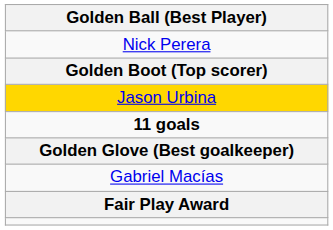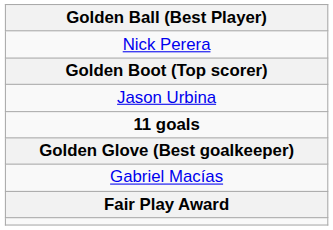row 4 | column 1: gold background -> no background
